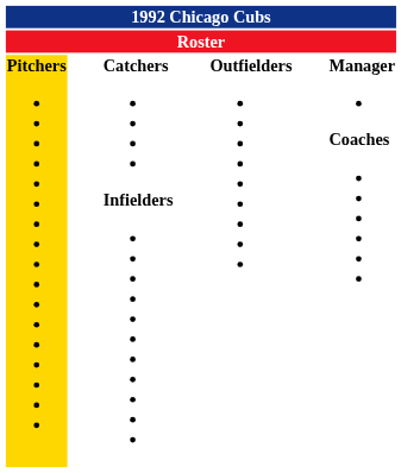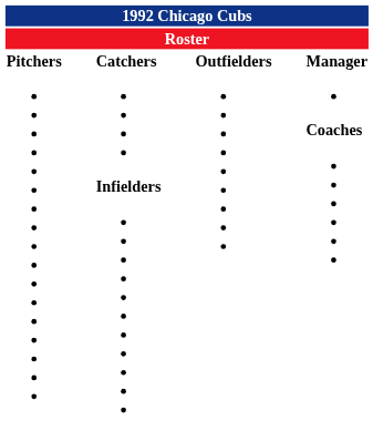Pitchers | column 1: gold background -> no background
